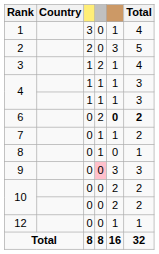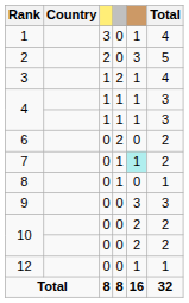6 | column 5: bold -> normal
6 | Total: bold -> normal
7 | column 5: no background -> paleturquoise background
9 | column 4: pink background -> no background
